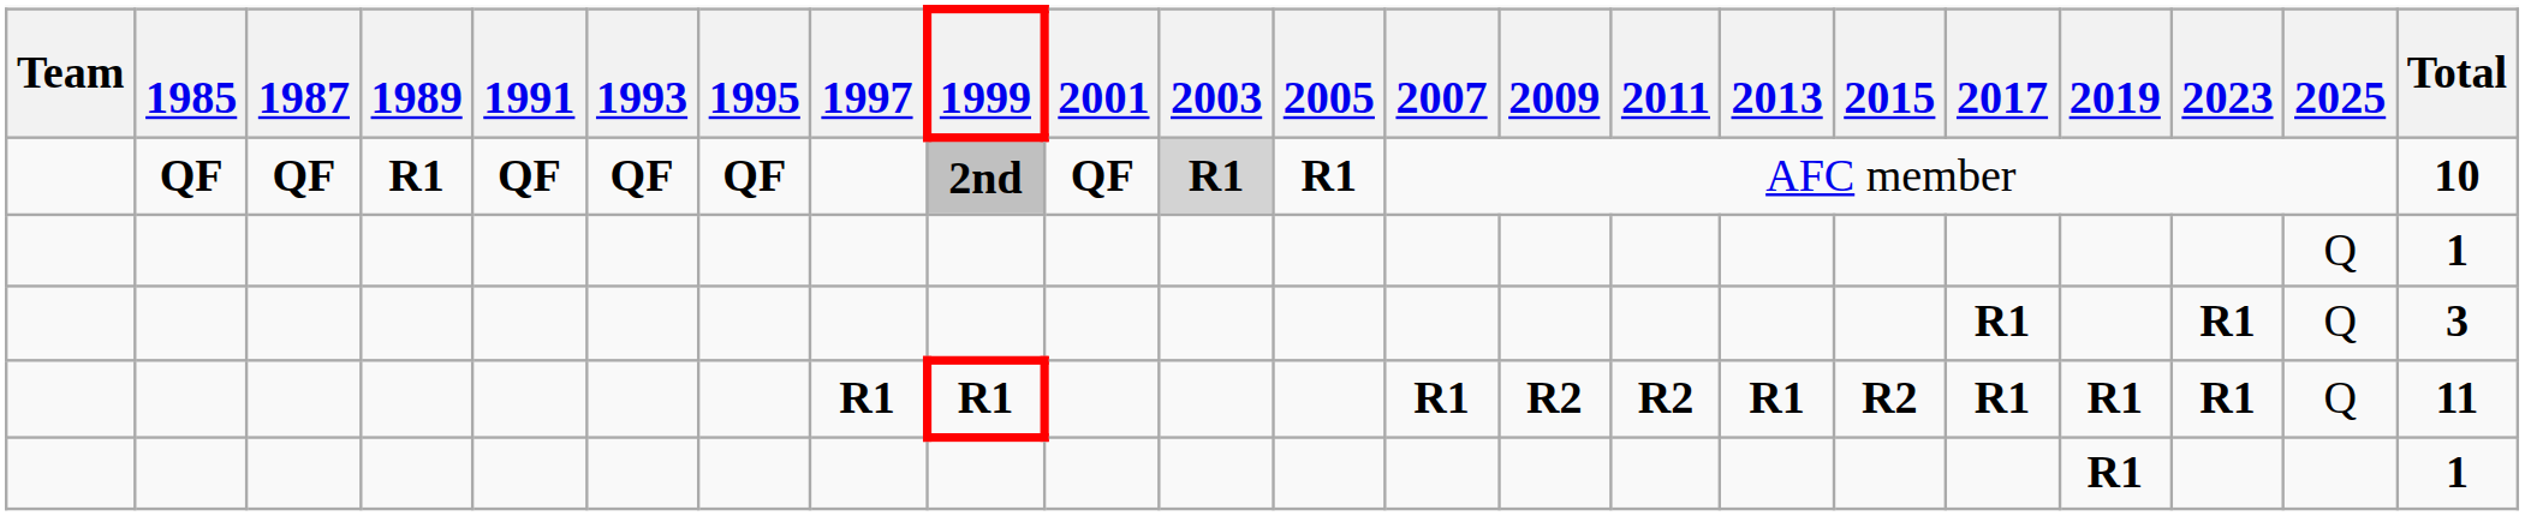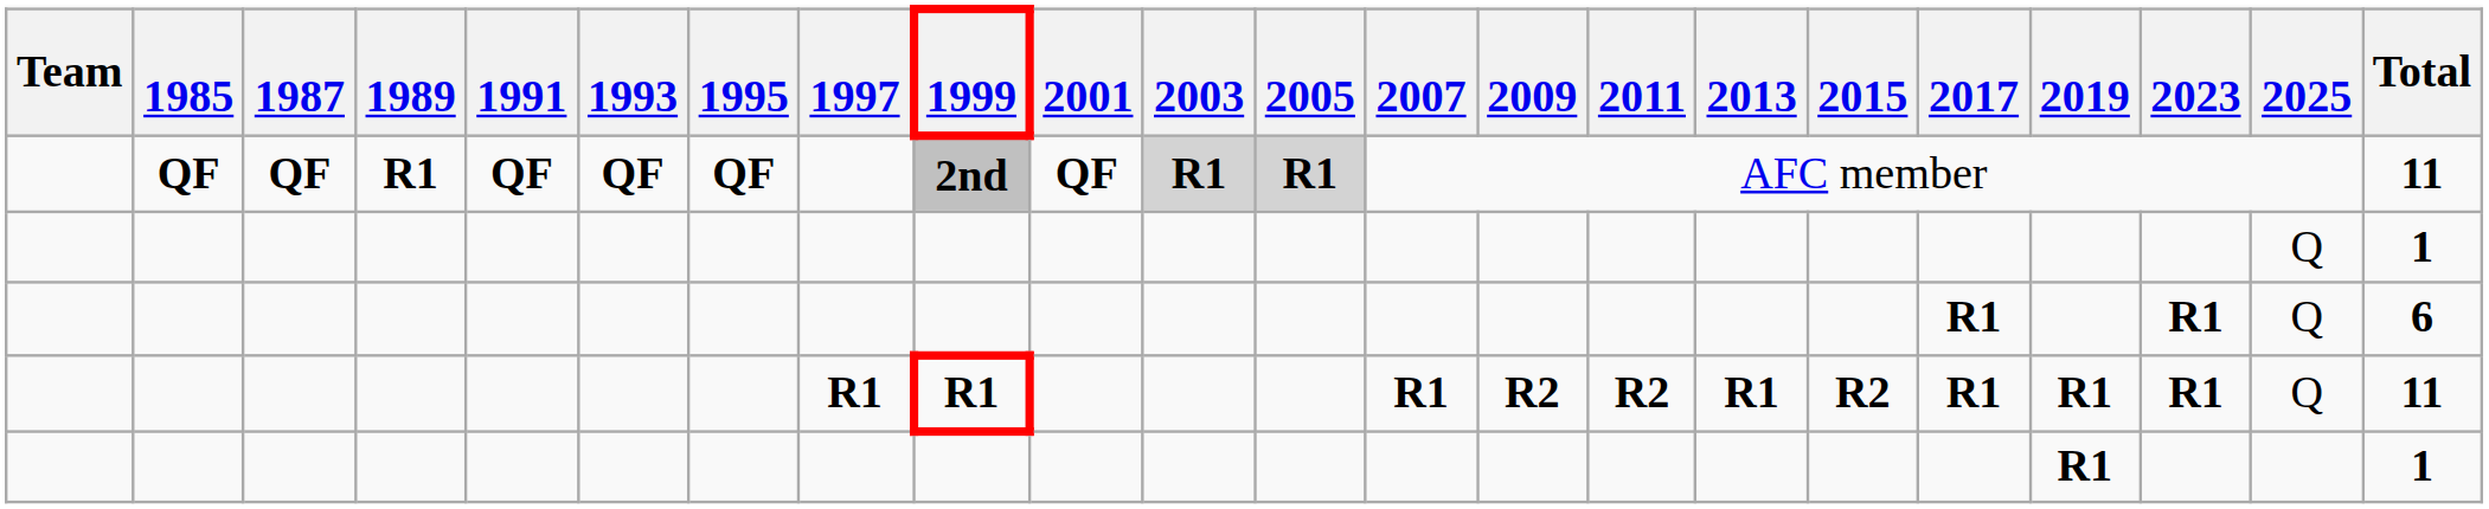row 2 | 2005: no background -> lightgrey background
row 2 | Total: 10 -> 11
row 4 | Total: 3 -> 6
